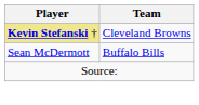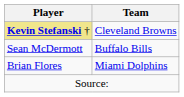+ row: Brian Flores | Miami Dolphins
